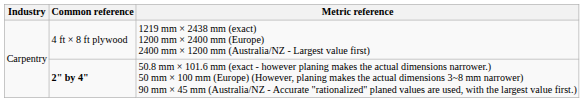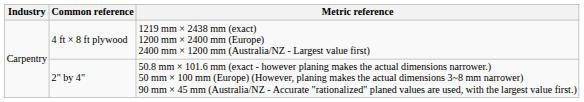2" by 4" | Common reference: bold -> normal
